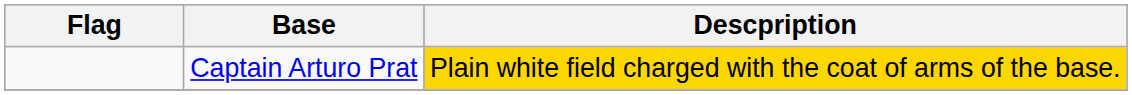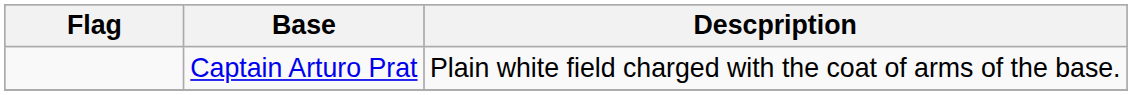Captain Arturo Prat | Descpription: gold background -> no background
